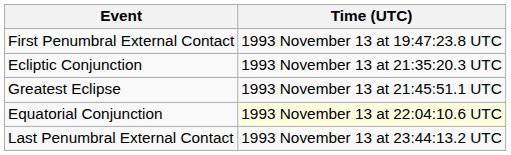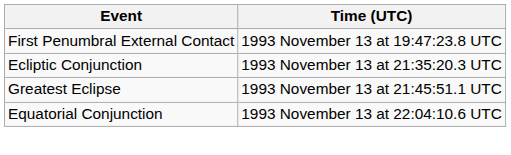Equatorial Conjunction | Time (UTC): lightyellow background -> no background
- row: Last Penumbral External Contact | 1993 November 13 at 23:44:13.2 UTC
